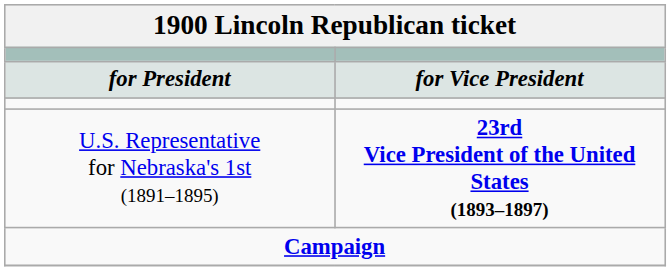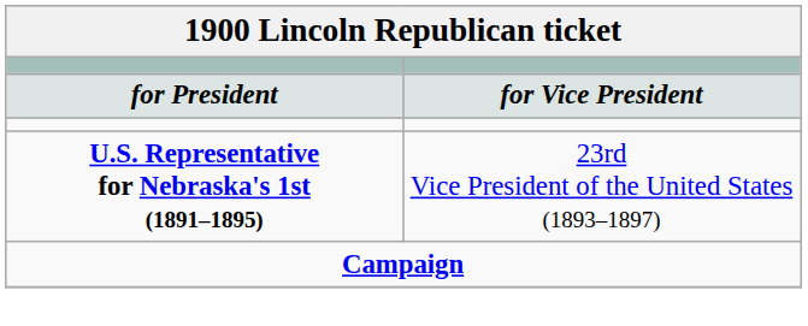U.S. Representative for Nebraska's 1st (1891–1895) | column 1: normal -> bold
U.S. Representative for Nebraska's 1st (1891–1895) | column 2: bold -> normal
